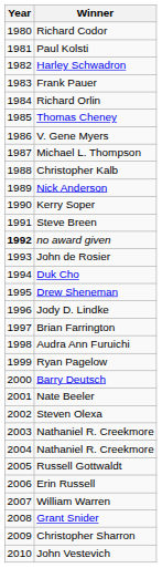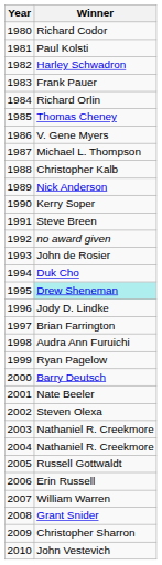row 14 | Year: bold -> normal
row 17 | Winner: no background -> paleturquoise background
